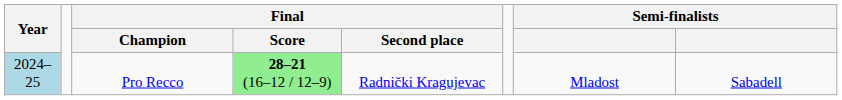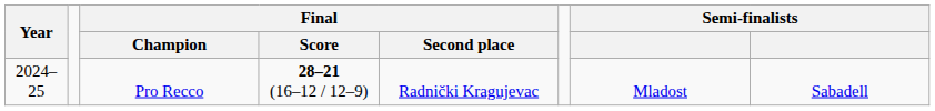Pro Recco | Year: lightblue background -> no background
Pro Recco | Final / Score: lightgreen background -> no background
